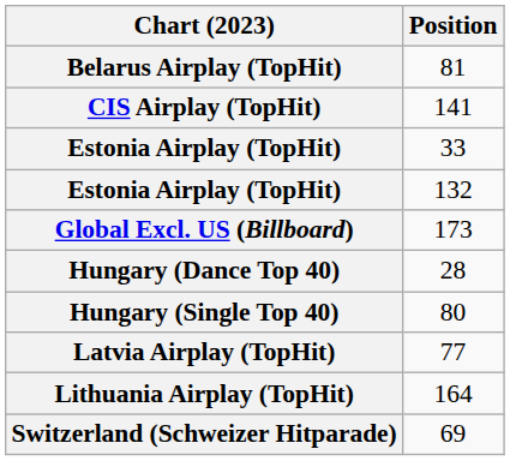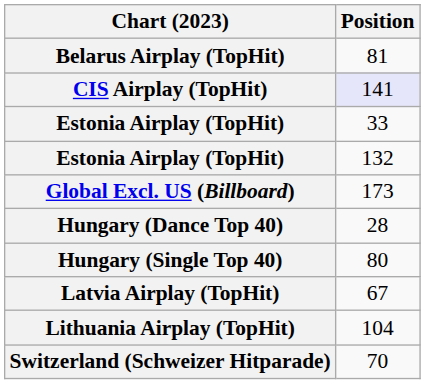row 3 | Position: no background -> lavender background
row 9 | Position: 77 -> 67
row 10 | Position: 164 -> 104
row 11 | Position: 69 -> 70
